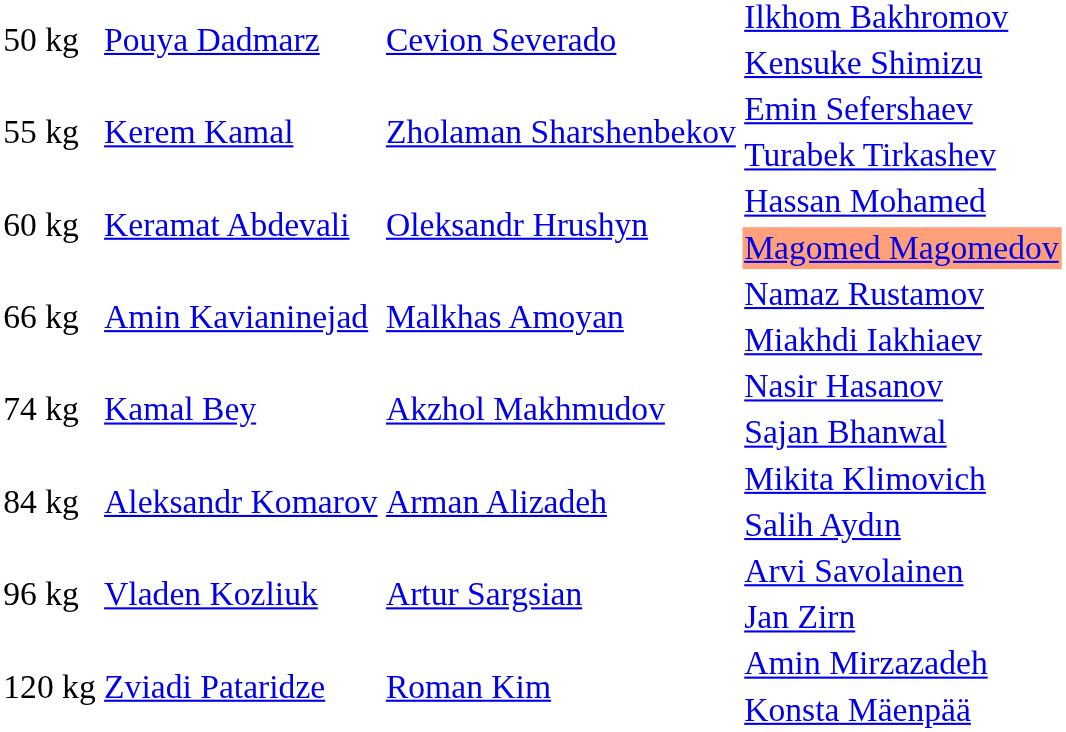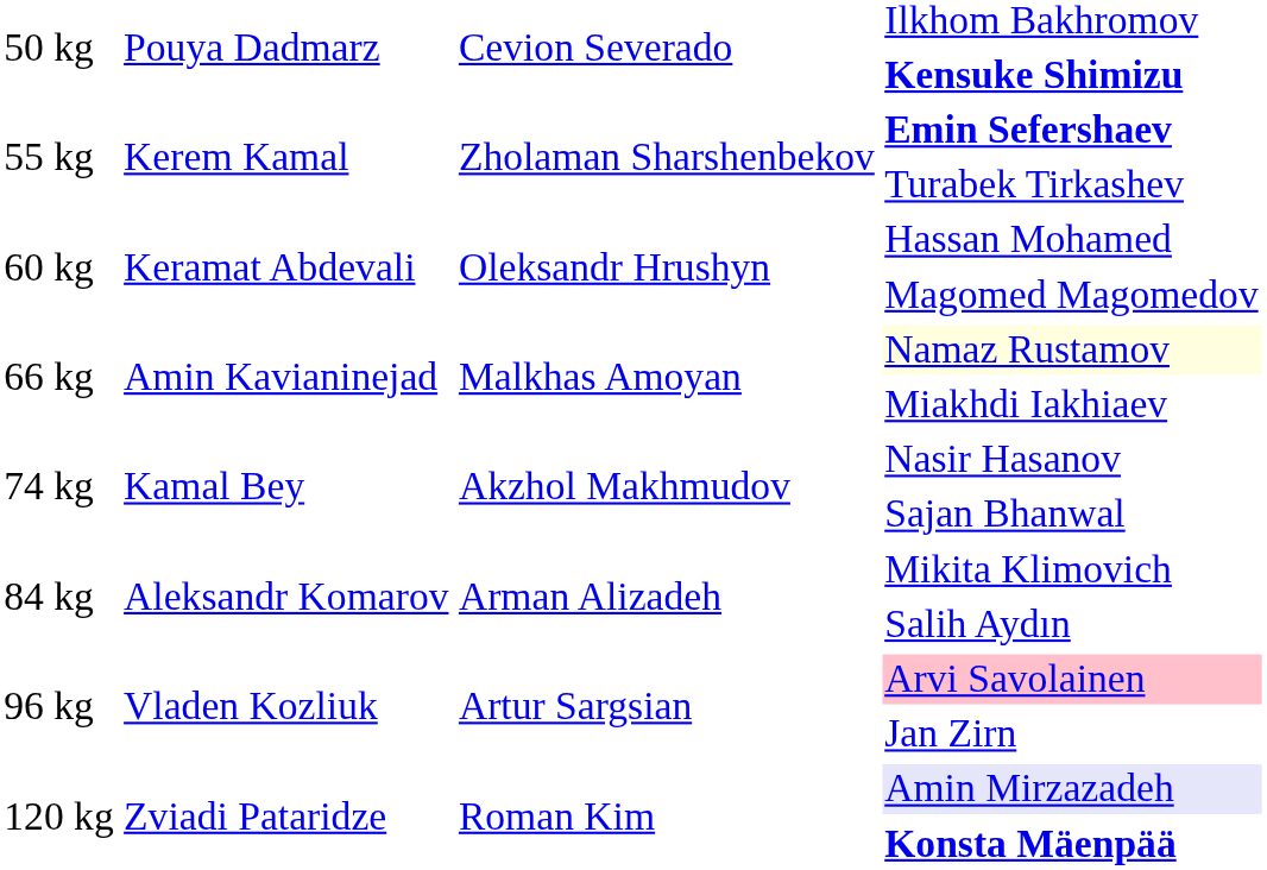Kensuke Shimizu | column 4: normal -> bold
Emin Sefershaev | column 4: normal -> bold
Magomed Magomedov | column 4: lightsalmon background -> no background
Namaz Rustamov | column 4: no background -> lightyellow background
Arvi Savolainen | column 4: no background -> pink background
Amin Mirzazadeh | column 4: no background -> lavender background
Konsta Mäenpää | column 4: normal -> bold
